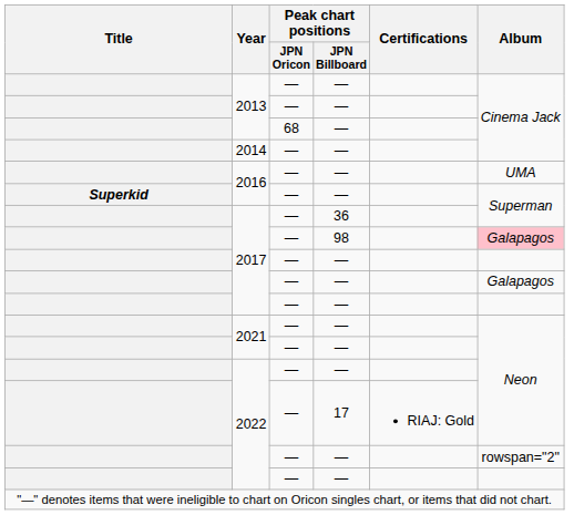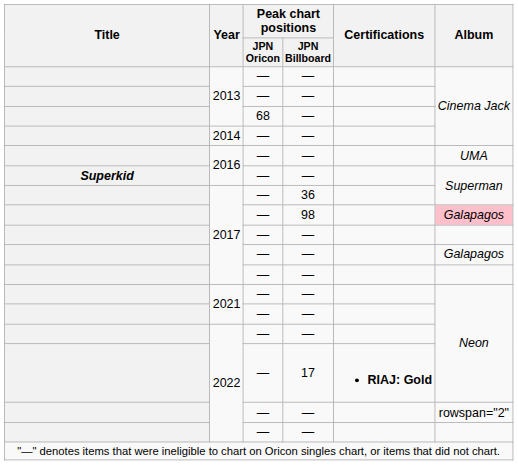2022 / 17 | Certifications: normal -> bold
